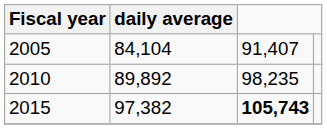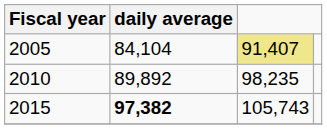2005 | column 3: no background -> khaki background
2015 | daily average: normal -> bold
2015 | column 3: bold -> normal
